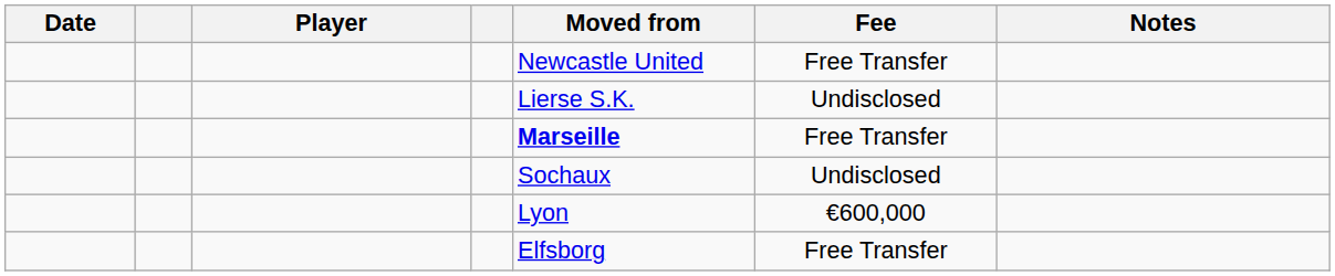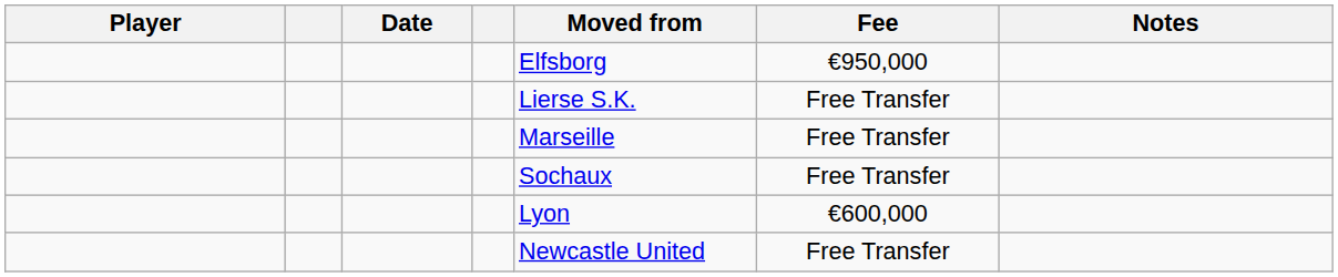columns swapped: Date <-> Player
row 2 | Moved from: Newcastle United -> Elfsborg
row 2 | Fee: Free Transfer -> €950,000
row 3 | Fee: Undisclosed -> Free Transfer
row 4 | Moved from: bold -> normal
row 5 | Fee: Undisclosed -> Free Transfer
row 7 | Moved from: Elfsborg -> Newcastle United
